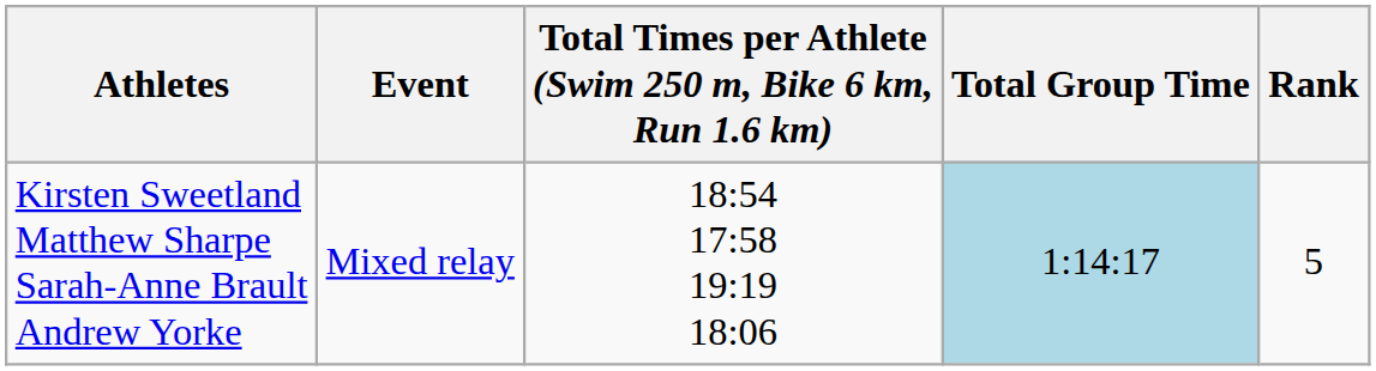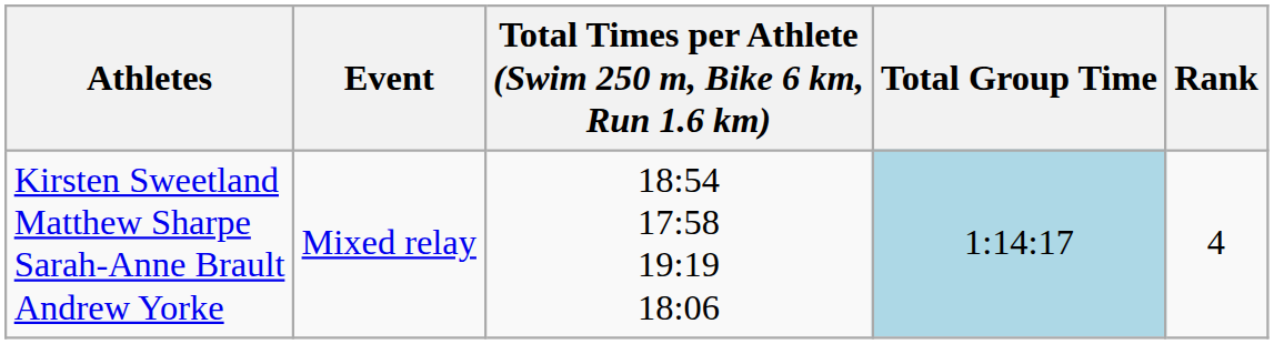row 2 | Rank: 5 -> 4
